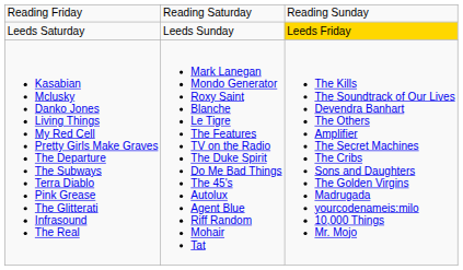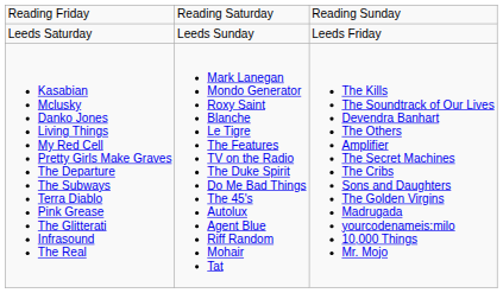Leeds Saturday | column 3: gold background -> no background
